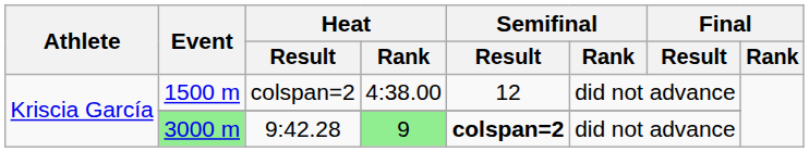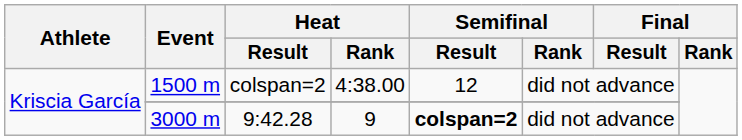9:42.28 | Event: lightgreen background -> no background
9:42.28 | Heat / Rank: lightgreen background -> no background
